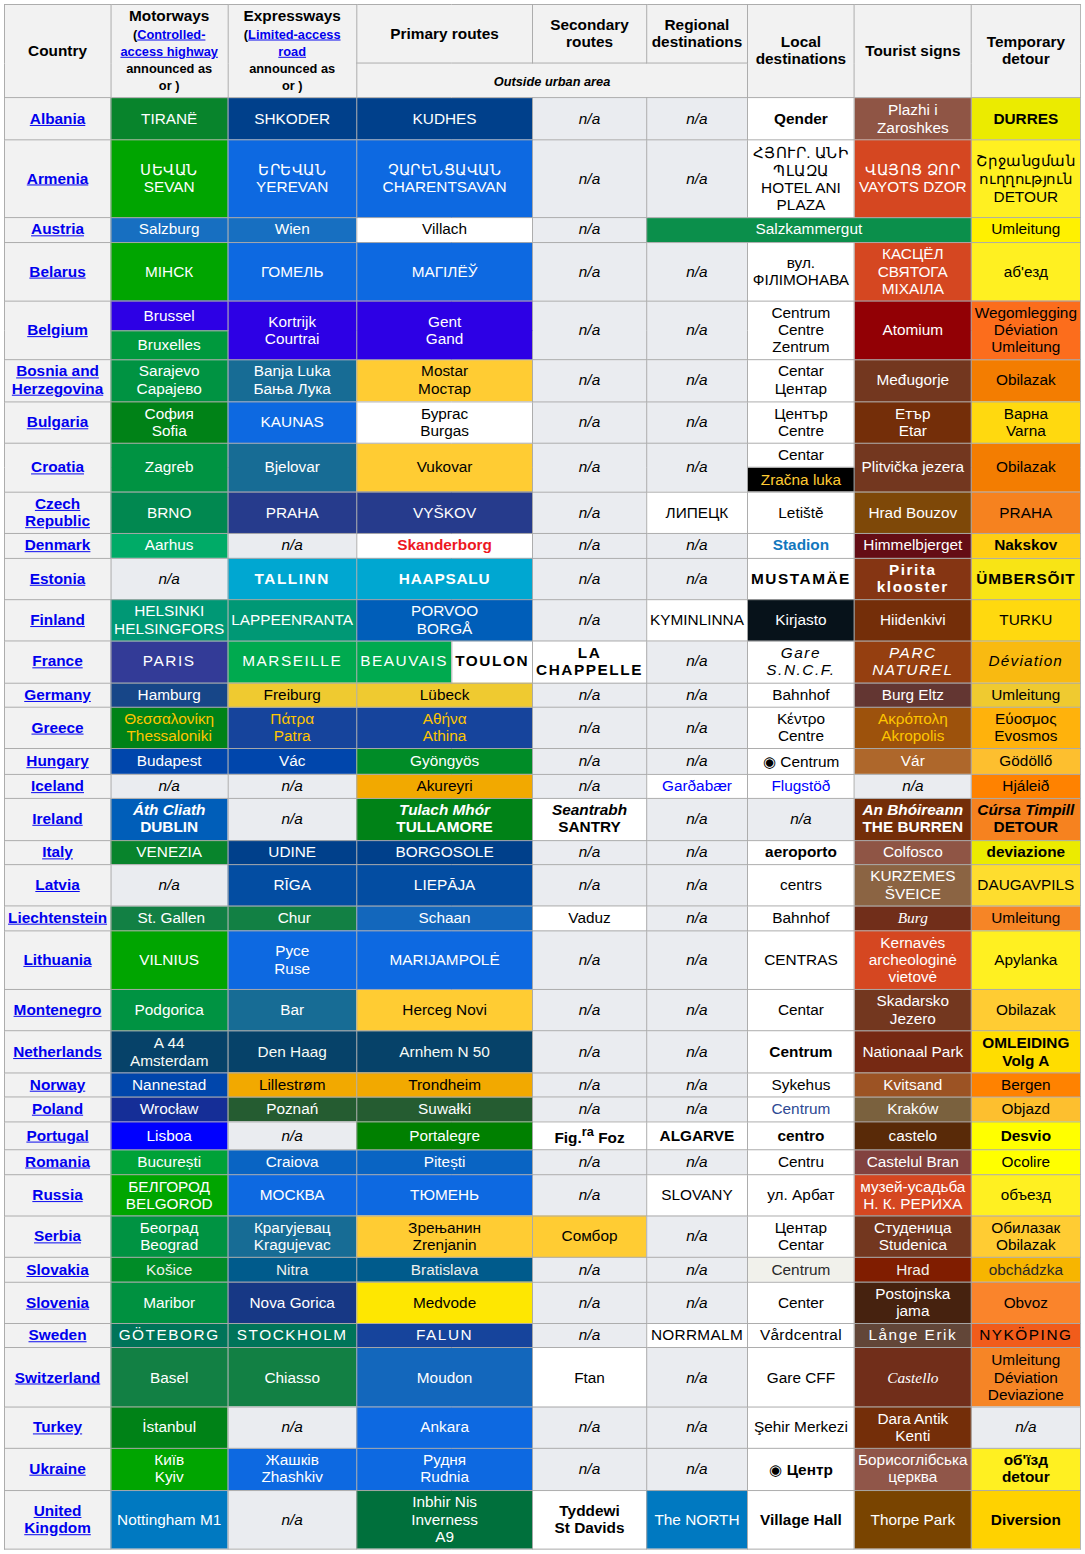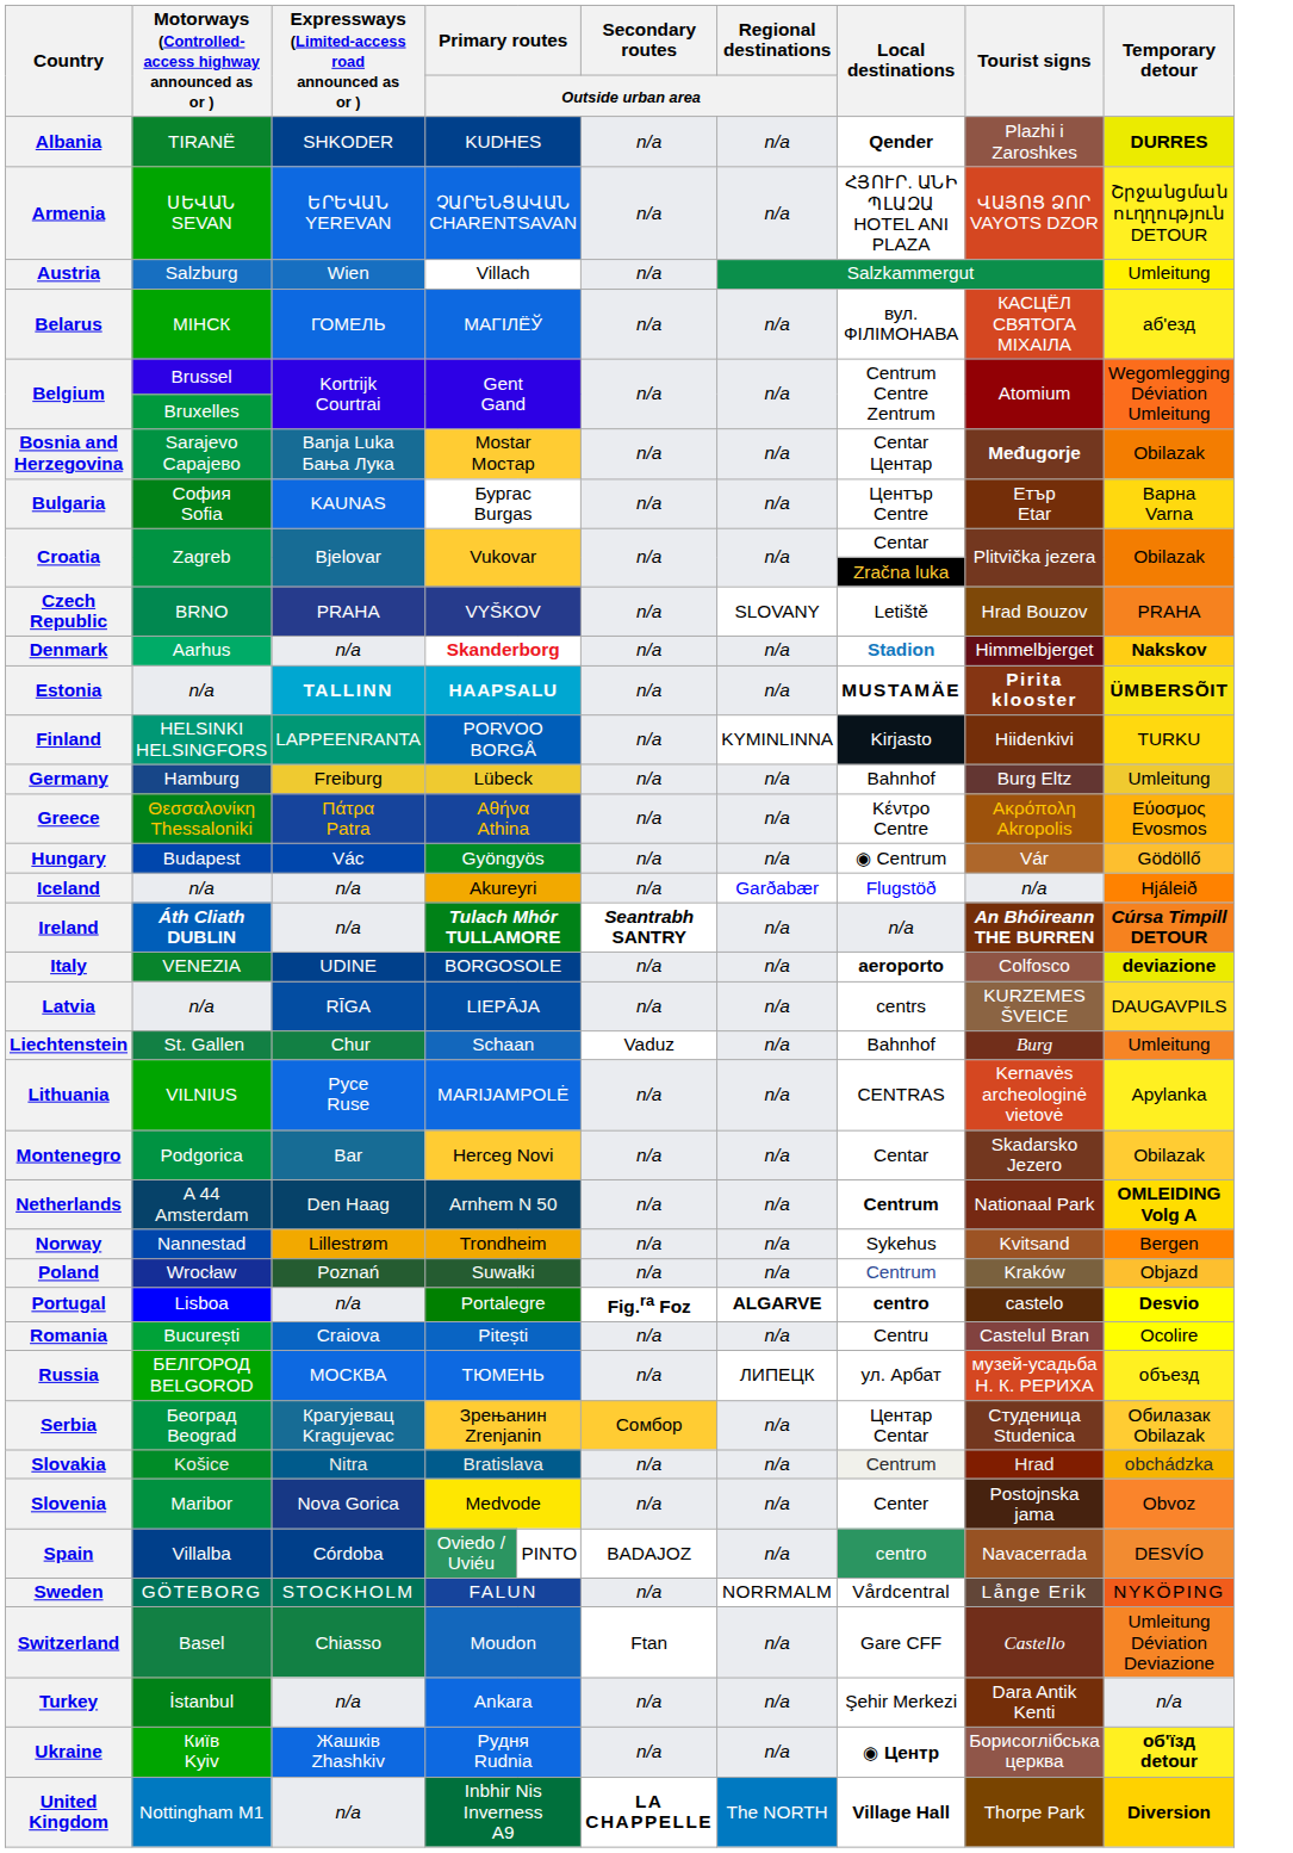Bosnia and Herzegovina | Tourist signs: normal -> bold
Czech Republic | Regional destinations / Outside urban area: ЛИПЕЦК -> SLOVANY
- row: France | PARIS | MARSEILLE | BEAUVAIS | TOULON | LA CHAPPELLE | n/a | Gare S.N.C.F. | PARC NATUREL | Déviation
Russia | Regional destinations / Outside urban area: SLOVANY -> ЛИПЕЦК
+ row: Spain | Villalba | Córdoba | Oviedo / Uviéu | PINTO | BADAJOZ | n/a | centro | Navacerrada | DESVÍO
United Kingdom | Secondary routes / Outside urban area: Tyddewi St Davids -> LA CHAPPELLE
